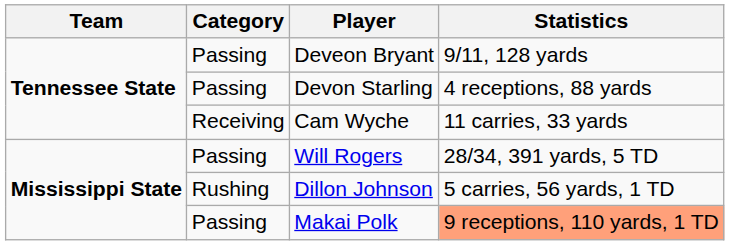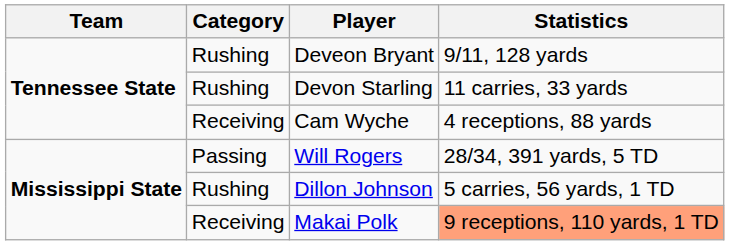Deveon Bryant | Category: Passing -> Rushing
Devon Starling | Category: Passing -> Rushing
Devon Starling | Statistics: 4 receptions, 88 yards -> 11 carries, 33 yards
Cam Wyche | Statistics: 11 carries, 33 yards -> 4 receptions, 88 yards
Makai Polk | Category: Passing -> Receiving
